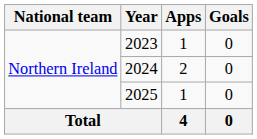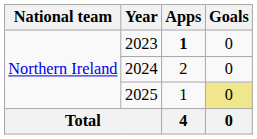2023 | Apps: normal -> bold
2025 | Goals: no background -> khaki background
